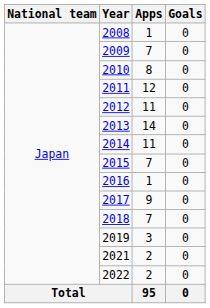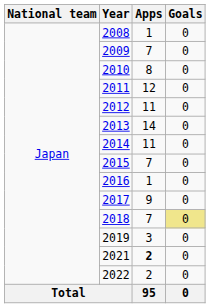2018 | Goals: no background -> khaki background
2021 | Apps: normal -> bold
